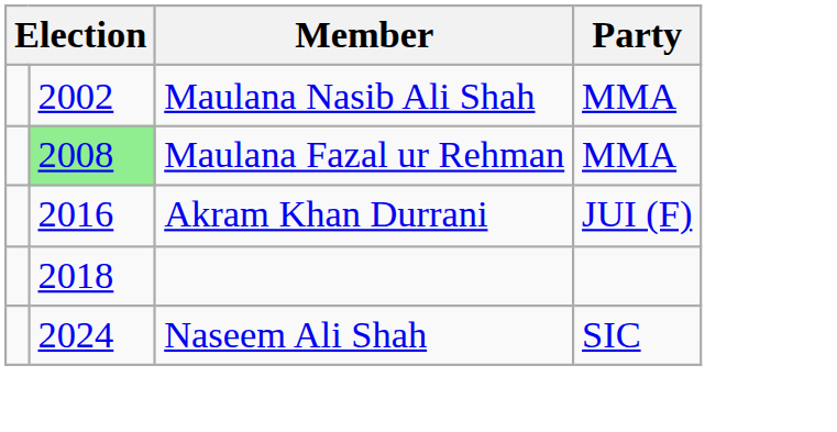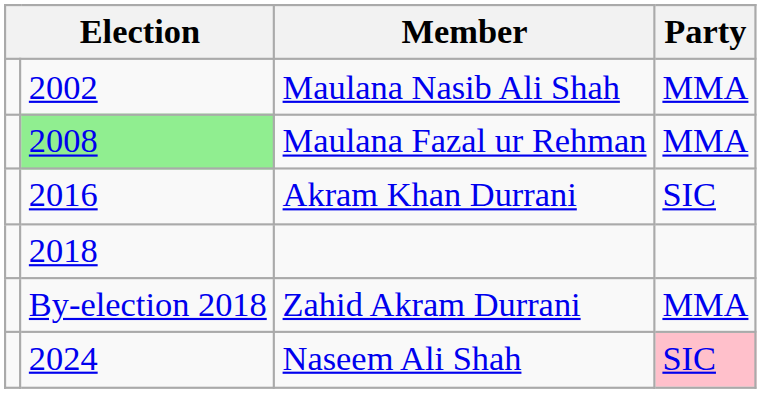Akram Khan Durrani | Party: JUI (F) -> SIC
+ row: By-election 2018 | Zahid Akram Durrani | MMA
Naseem Ali Shah | Party: no background -> pink background
